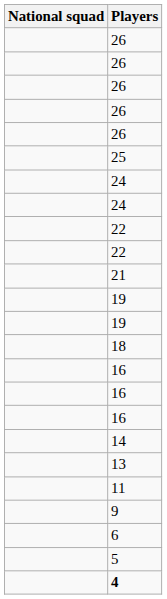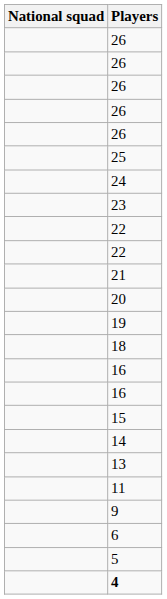row 9 | Players: 24 -> 23
row 13 | Players: 19 -> 20
row 18 | Players: 16 -> 15
